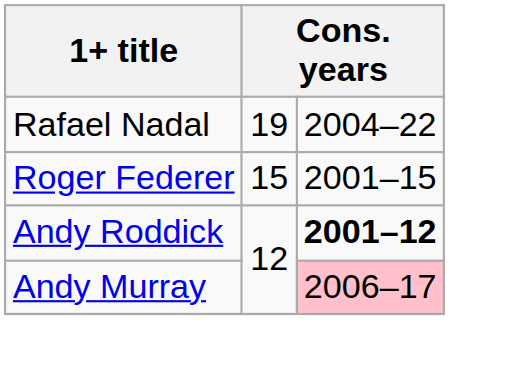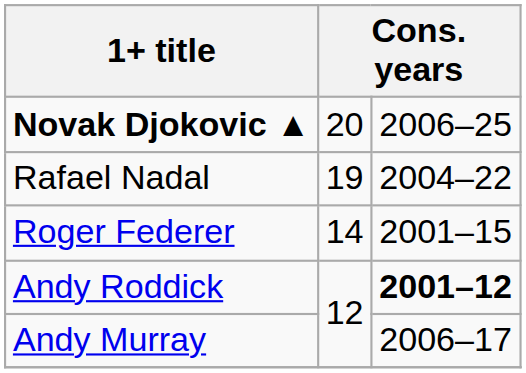+ row: Novak Djokovic ▲ | 20 | 2006–25
Roger Federer | column 2: 15 -> 14
Andy Murray | column 3: pink background -> no background
